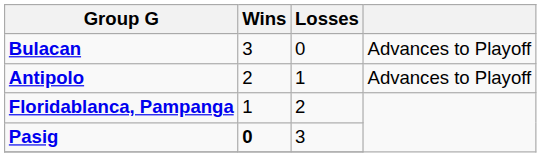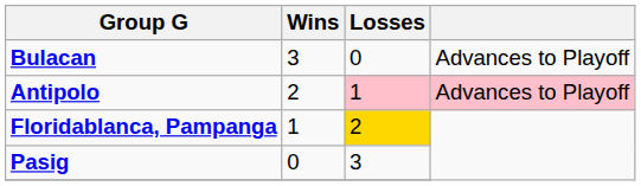Antipolo | Losses: no background -> pink background
Antipolo | column 4: no background -> pink background
Floridablanca, Pampanga | Losses: no background -> gold background
Pasig | Wins: bold -> normal
